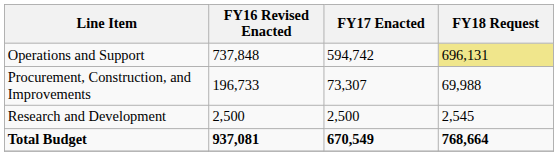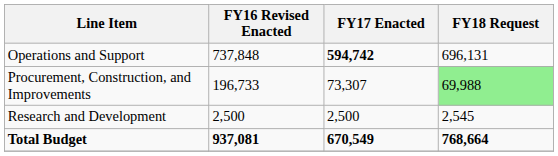Operations and Support | FY17 Enacted: normal -> bold
Operations and Support | FY18 Request: khaki background -> no background
Procurement, Construction, and Improvements | FY18 Request: no background -> lightgreen background
